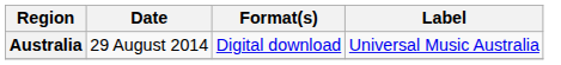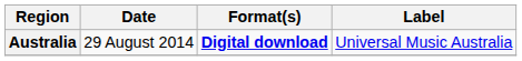Australia | Format(s): normal -> bold
